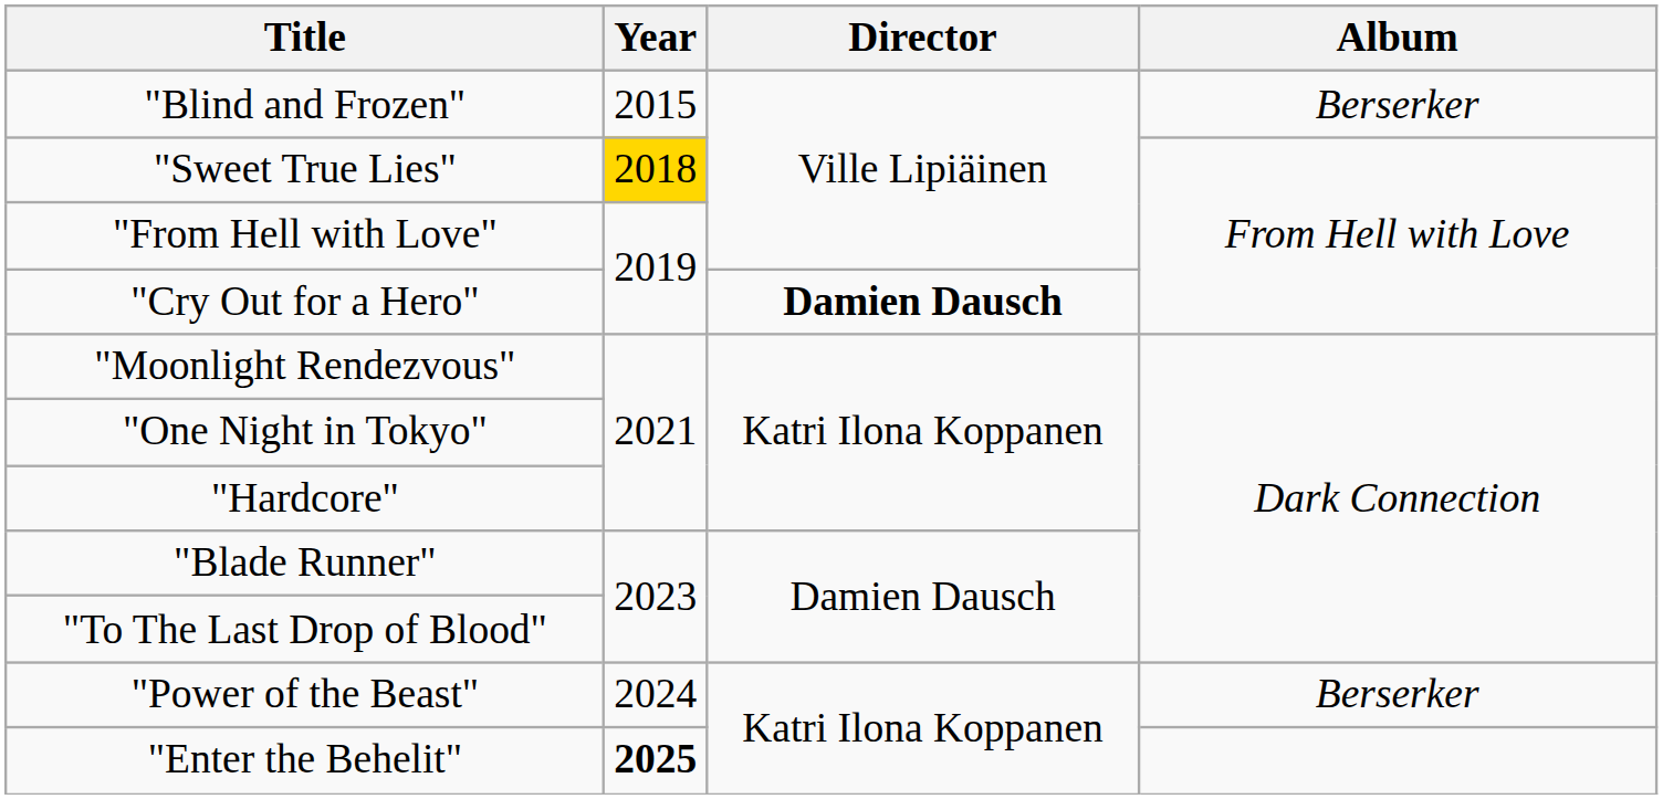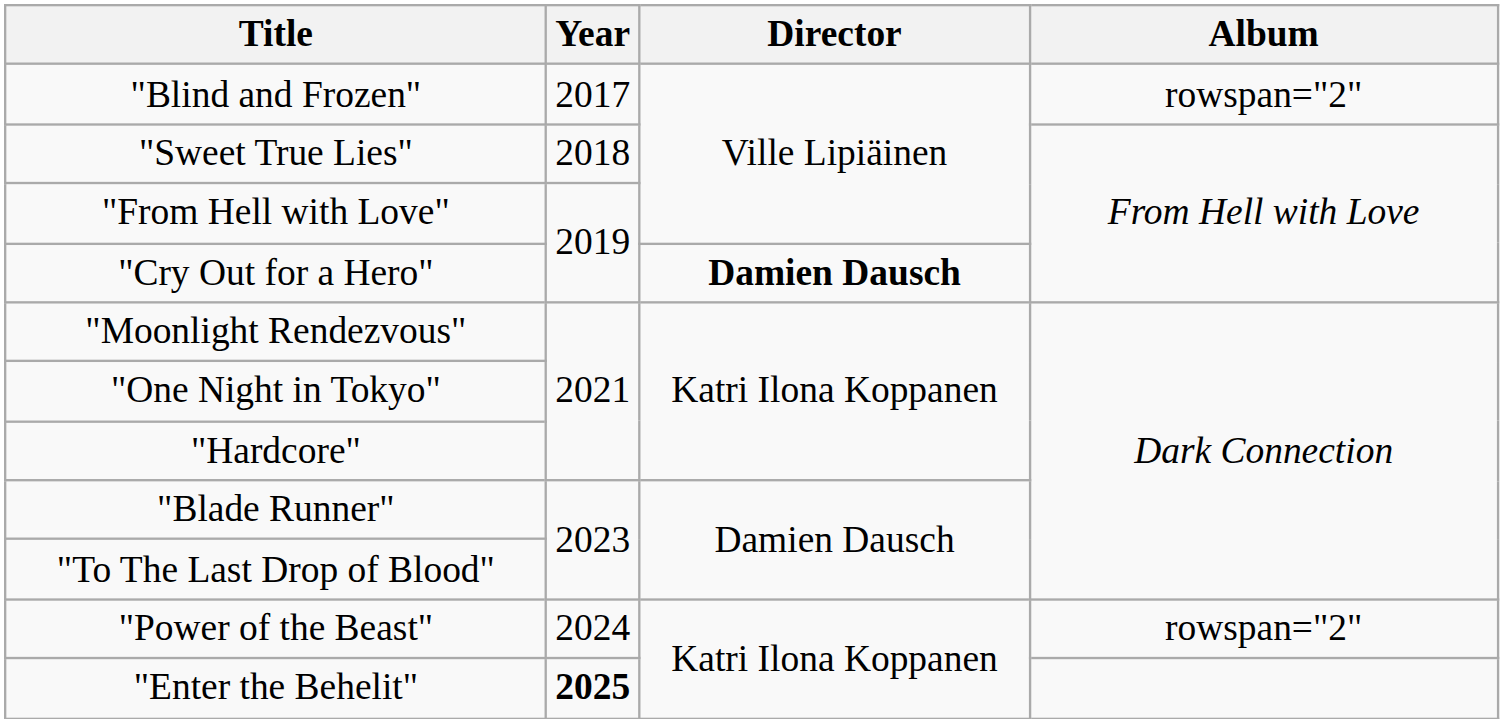"Blind and Frozen" | Year: 2015 -> 2017
"Blind and Frozen" | Album: Berserker -> rowspan="2"
"Sweet True Lies" | Year: gold background -> no background
"Power of the Beast" | Album: Berserker -> rowspan="2"
